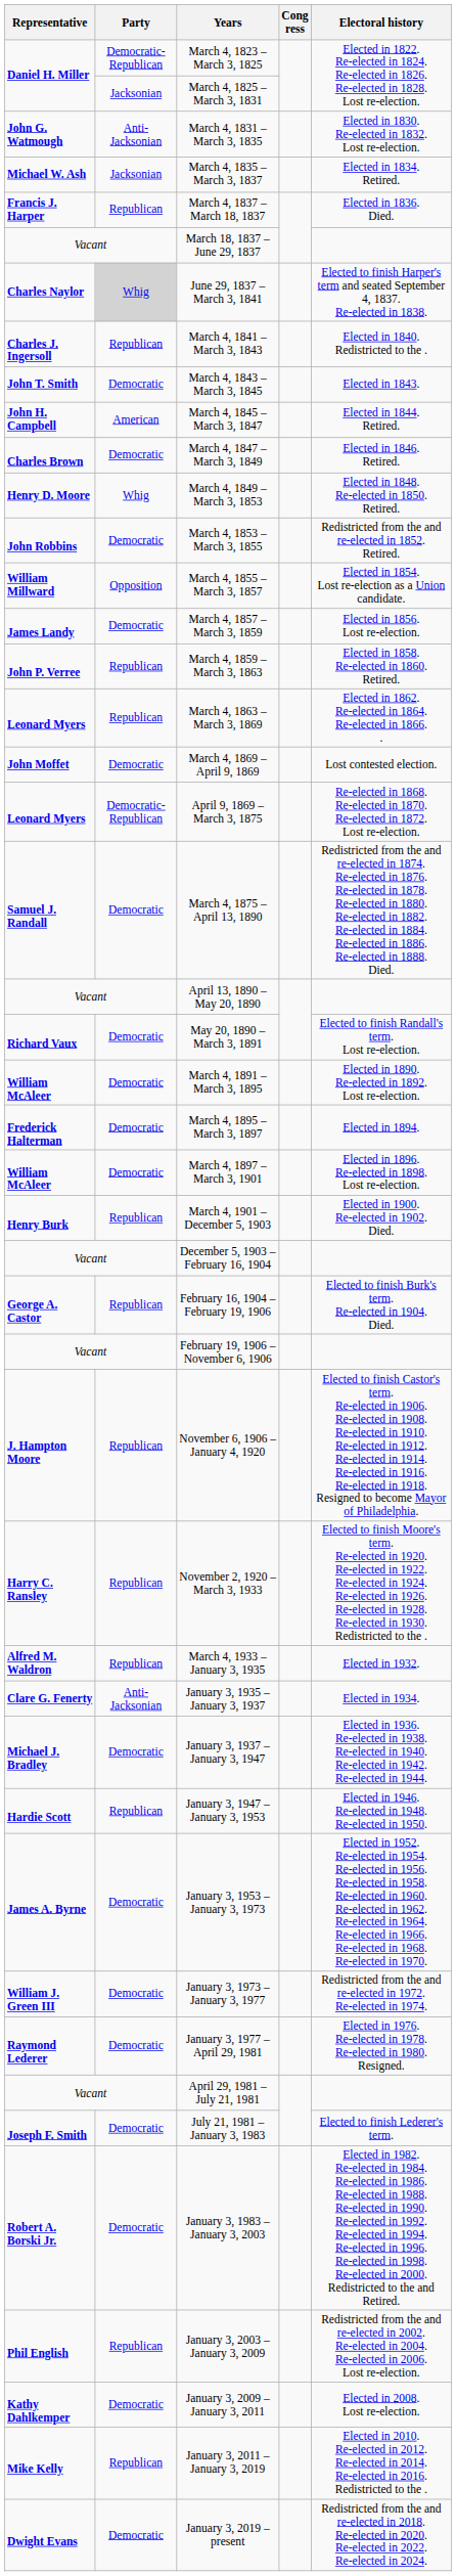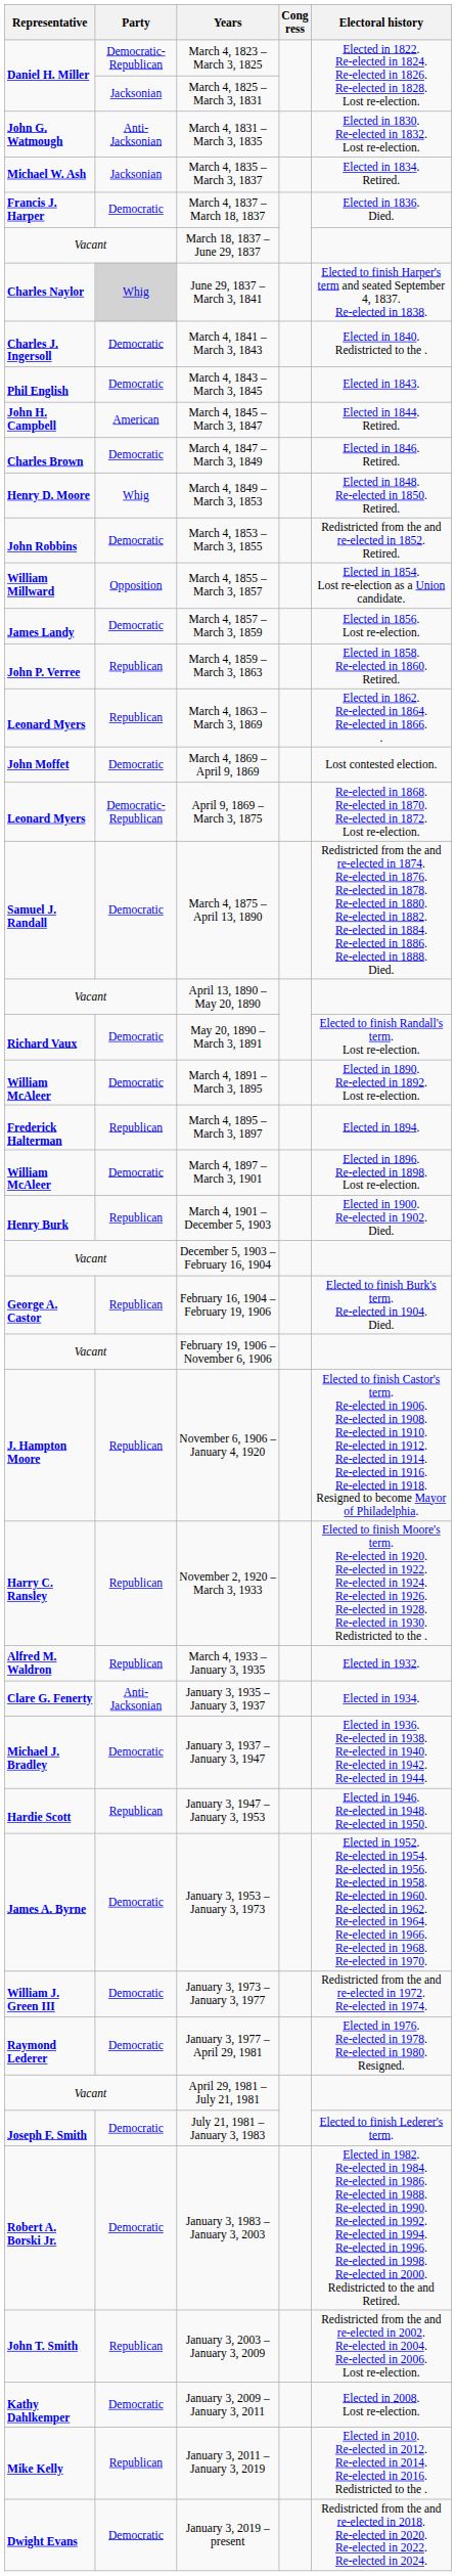March 4, 1837 – March 18, 1837 | Party: Republican -> Democratic
March 4, 1841 – March 3, 1843 | Party: Republican -> Democratic
March 4, 1843 – March 3, 1845 | Representative: John T. Smith -> Phil English
March 4, 1895 – March 3, 1897 | Party: Democratic -> Republican
January 3, 2003 – January 3, 2009 | Representative: Phil English -> John T. Smith
